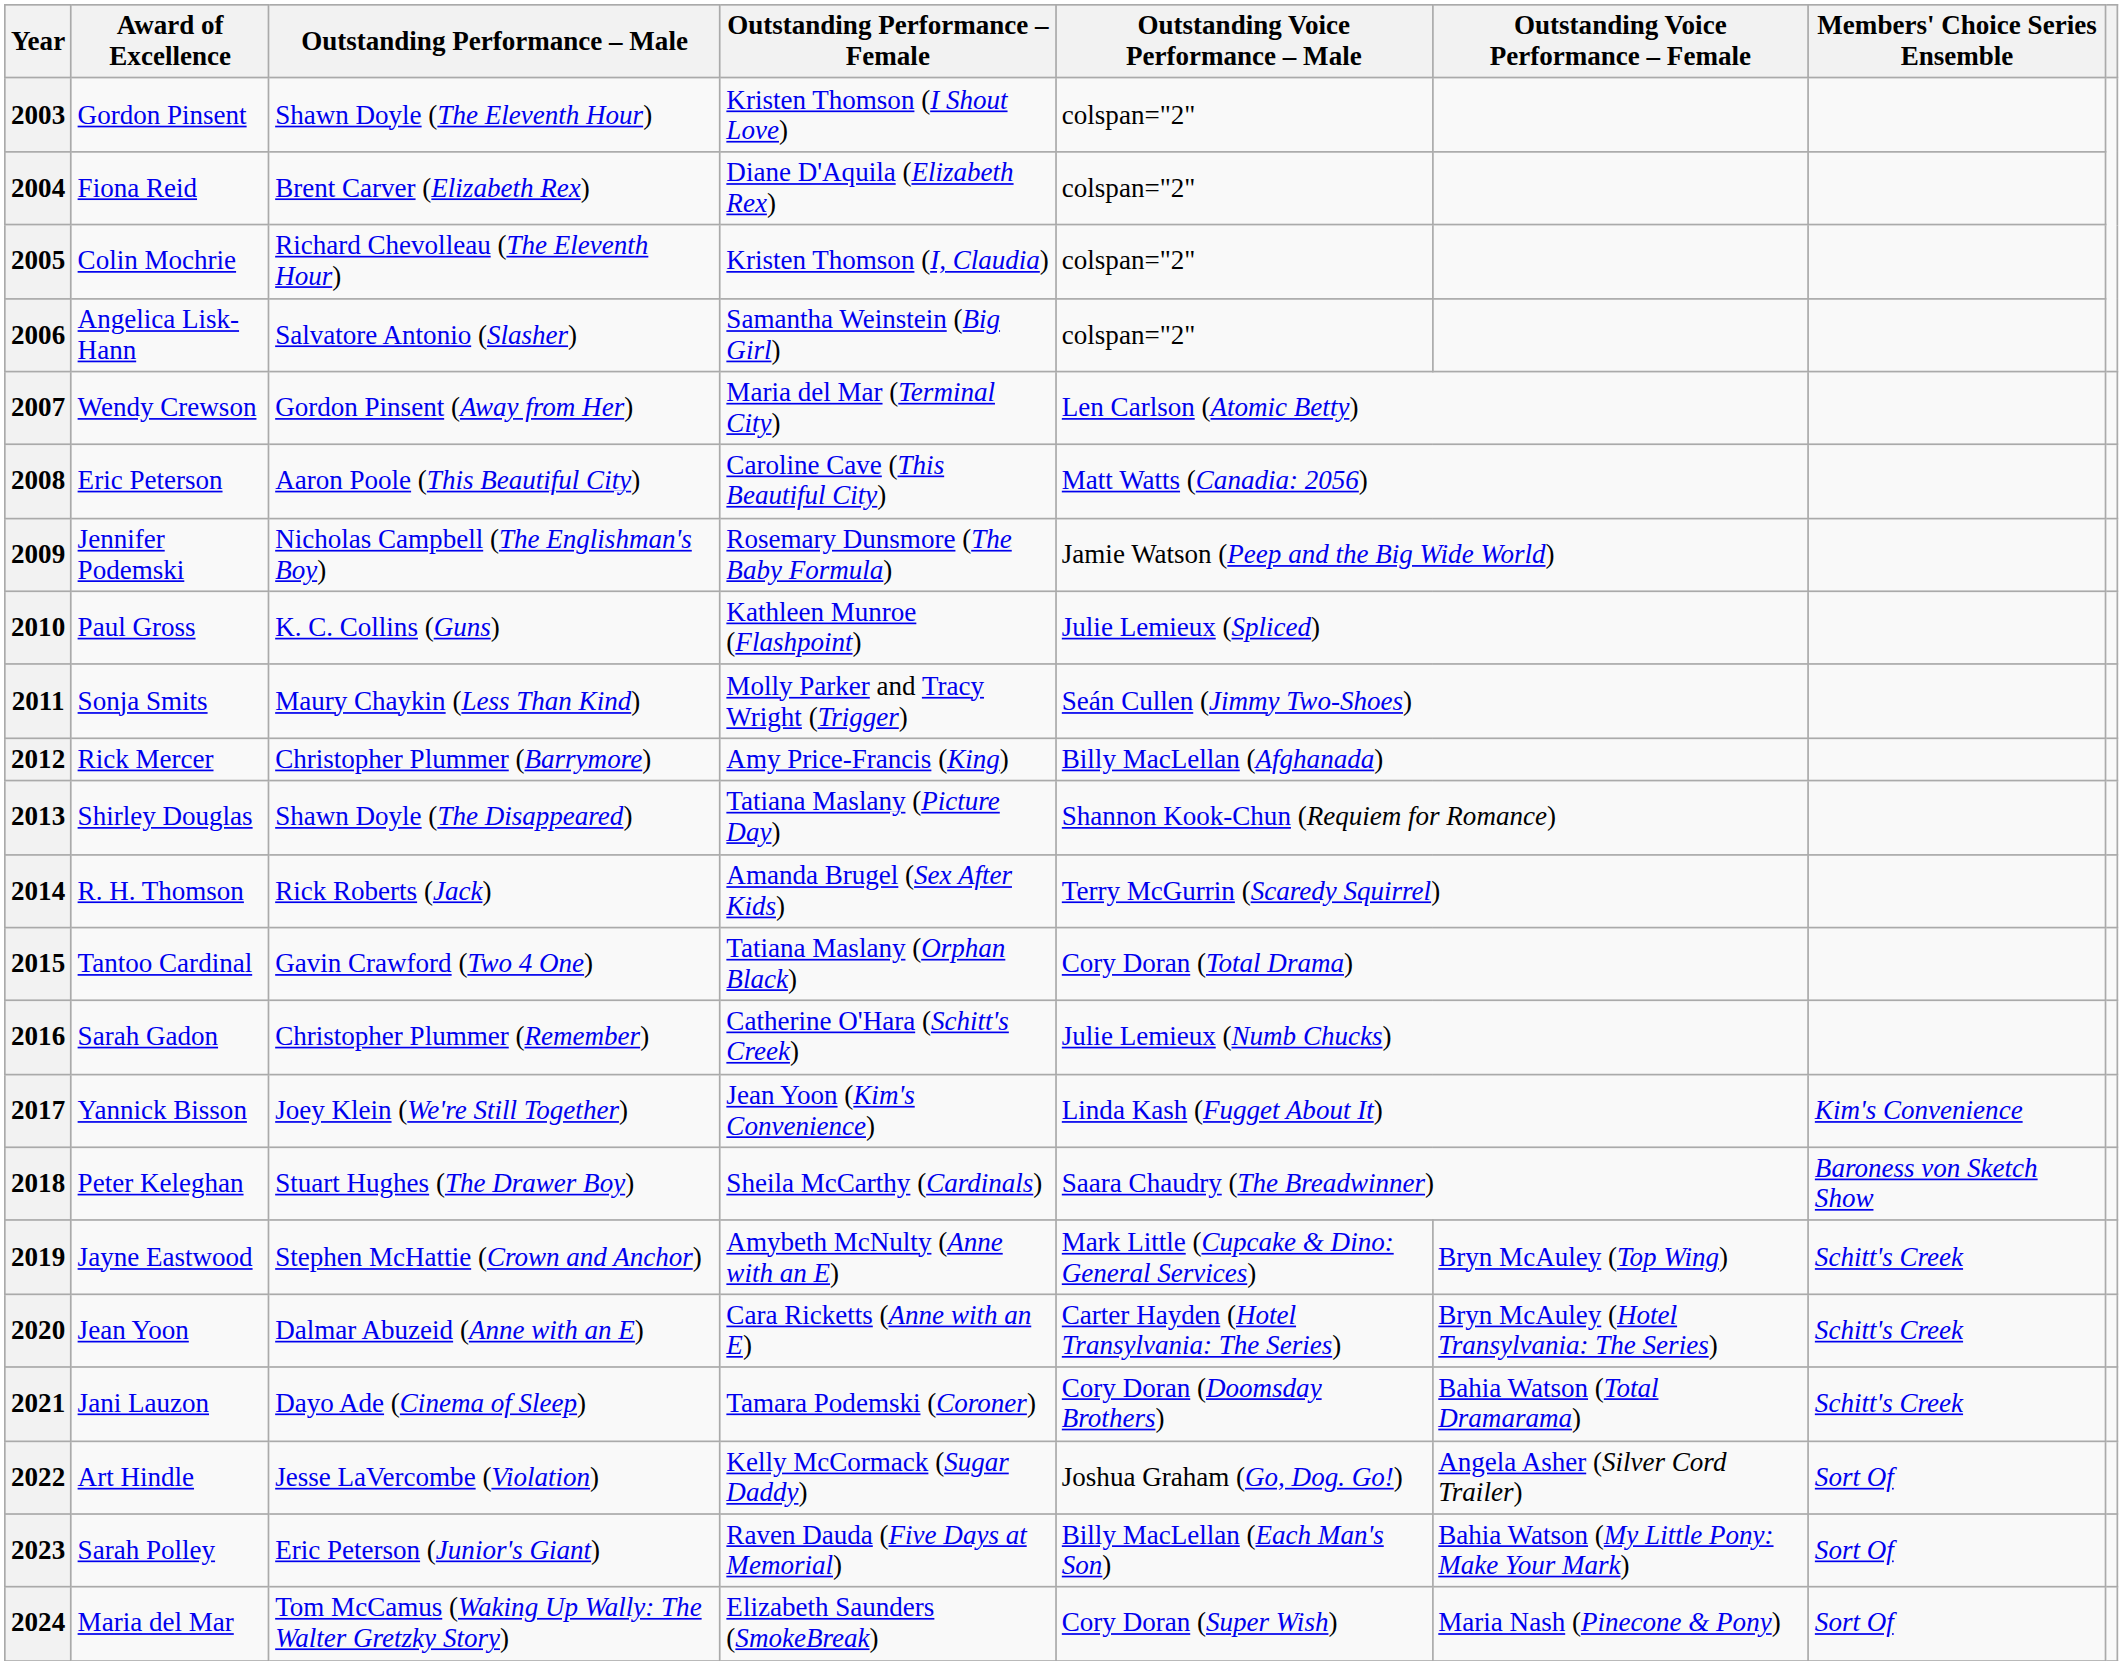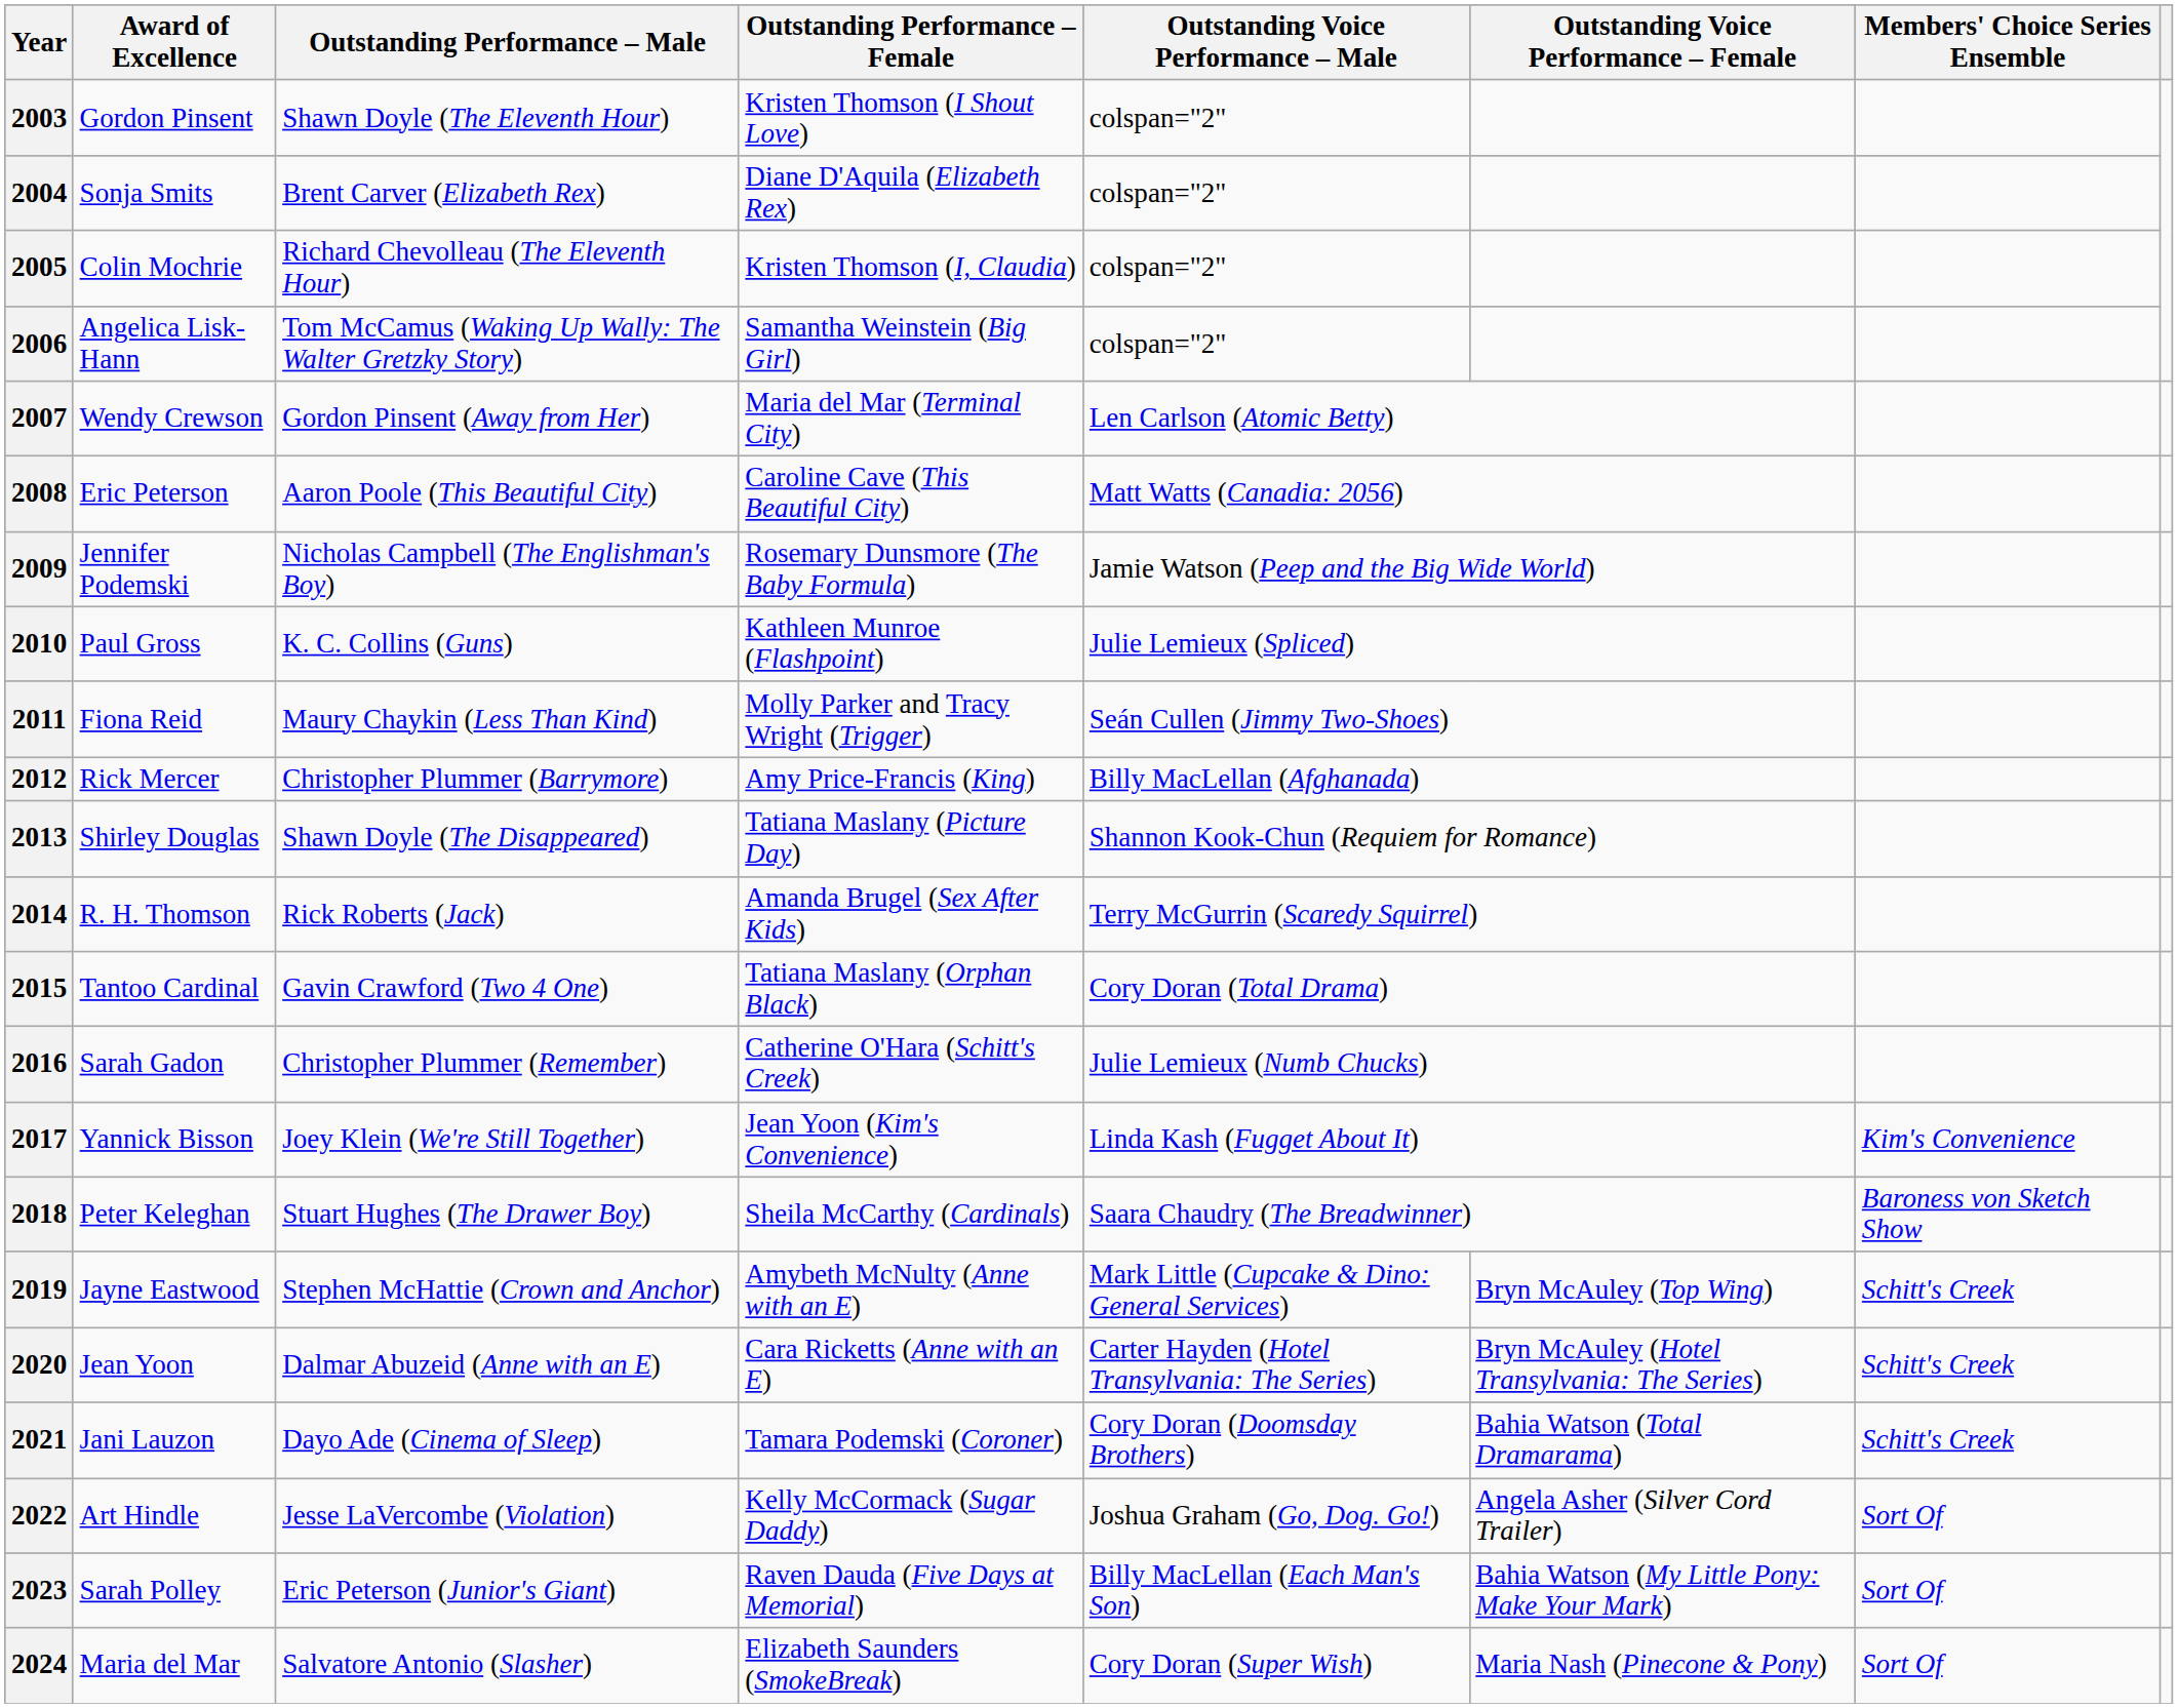2004 | Award of Excellence: Fiona Reid -> Sonja Smits
2006 | Outstanding Performance – Male: Salvatore Antonio (Slasher) -> Tom McCamus (Waking Up Wally: The Walter Gretzky Story)
2011 | Award of Excellence: Sonja Smits -> Fiona Reid
2024 | Outstanding Performance – Male: Tom McCamus (Waking Up Wally: The Walter Gretzky Story) -> Salvatore Antonio (Slasher)
